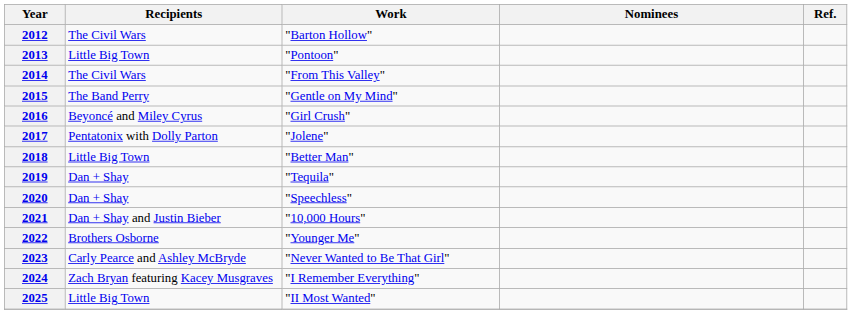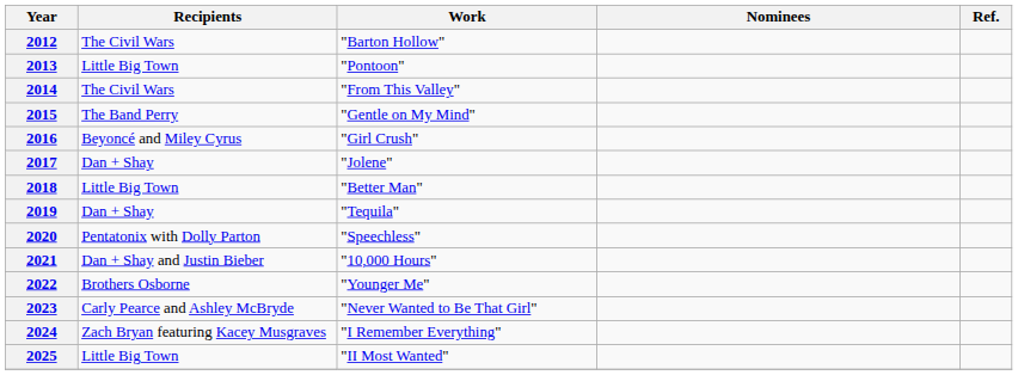2017 | Recipients: Pentatonix with Dolly Parton -> Dan + Shay
2020 | Recipients: Dan + Shay -> Pentatonix with Dolly Parton
